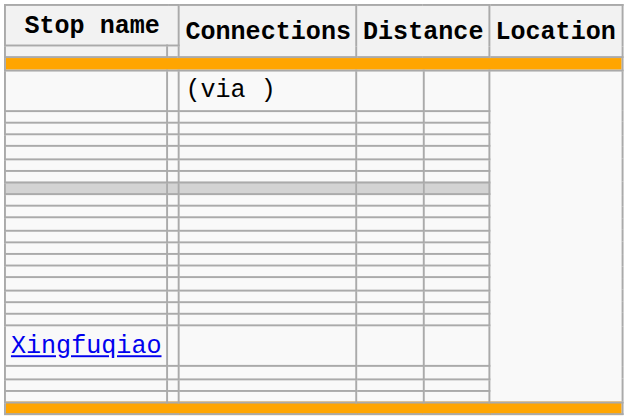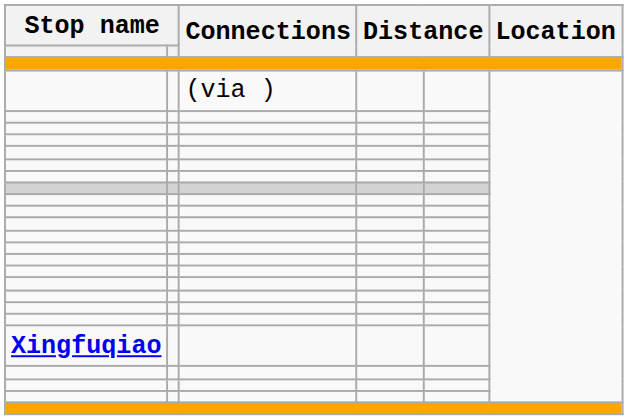Xingfuqiao | column 1: normal -> bold
